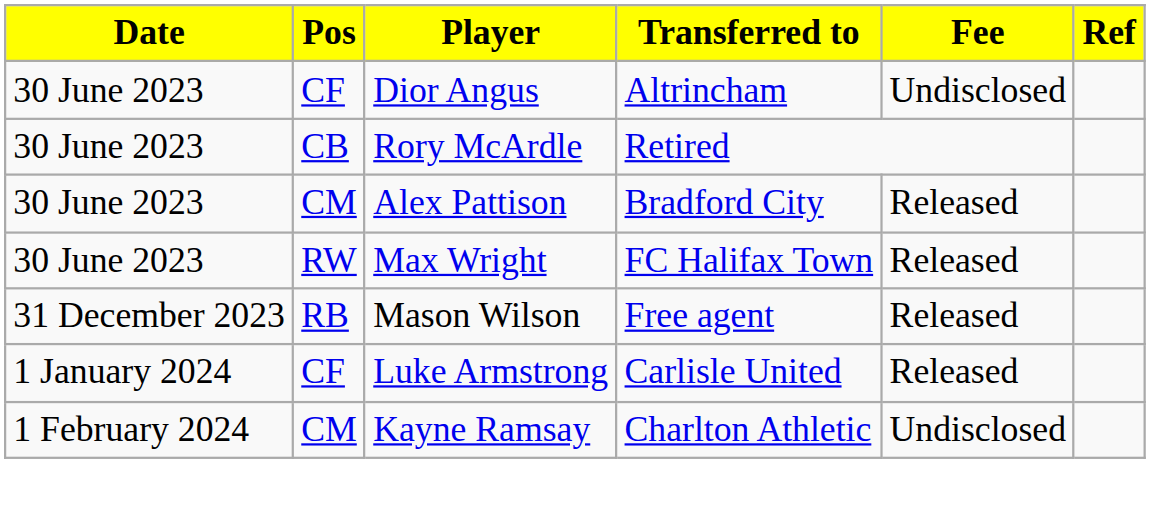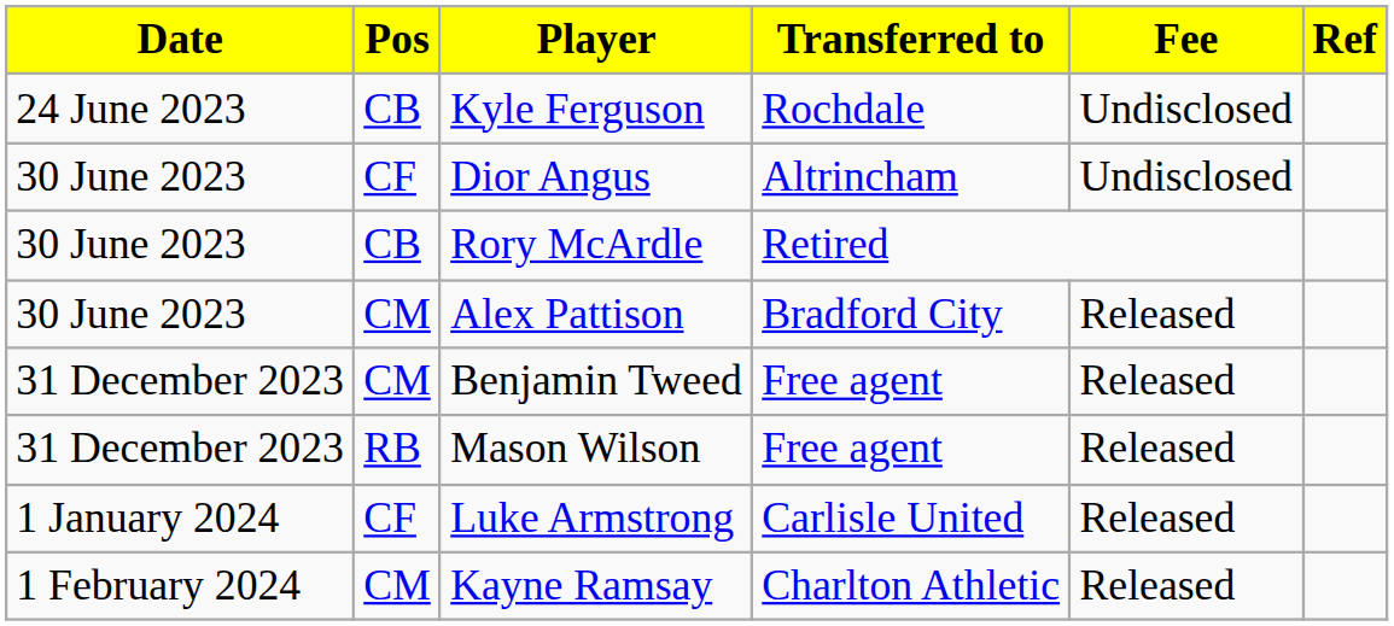+ row: 24 June 2023 | CB | Kyle Ferguson | Rochdale | Undisclosed
- row: 30 June 2023 | RW | Max Wright | FC Halifax Town | Released
+ row: 31 December 2023 | CM | Benjamin Tweed | Free agent | Released
Kayne Ramsay | Fee: Undisclosed -> Released
